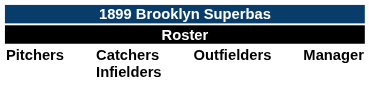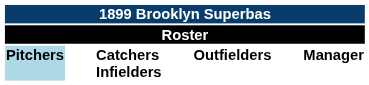Pitchers | column 1: no background -> lightblue background
